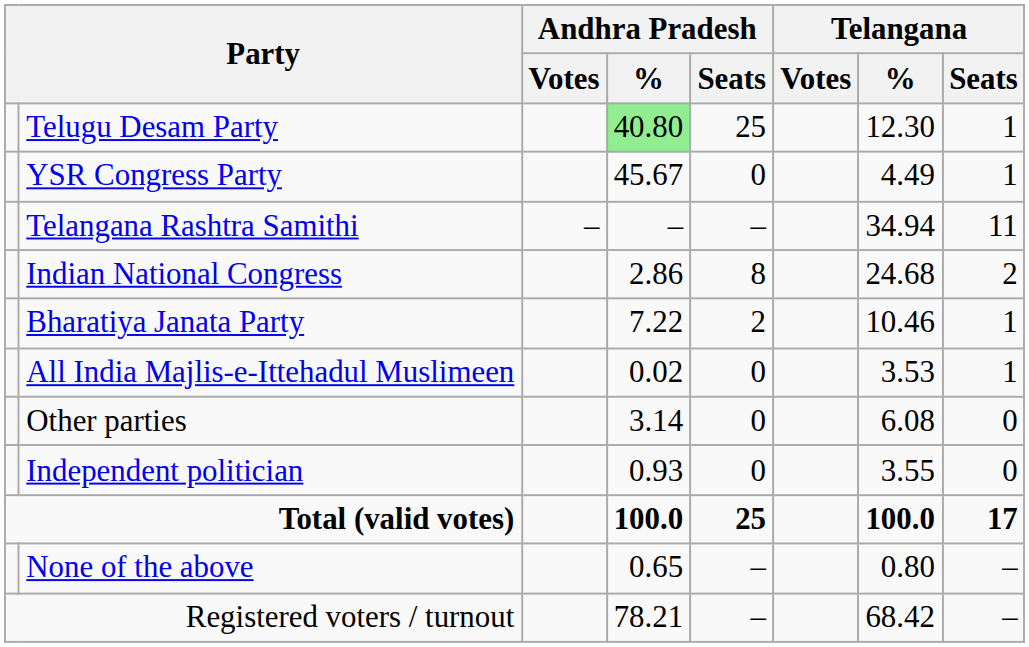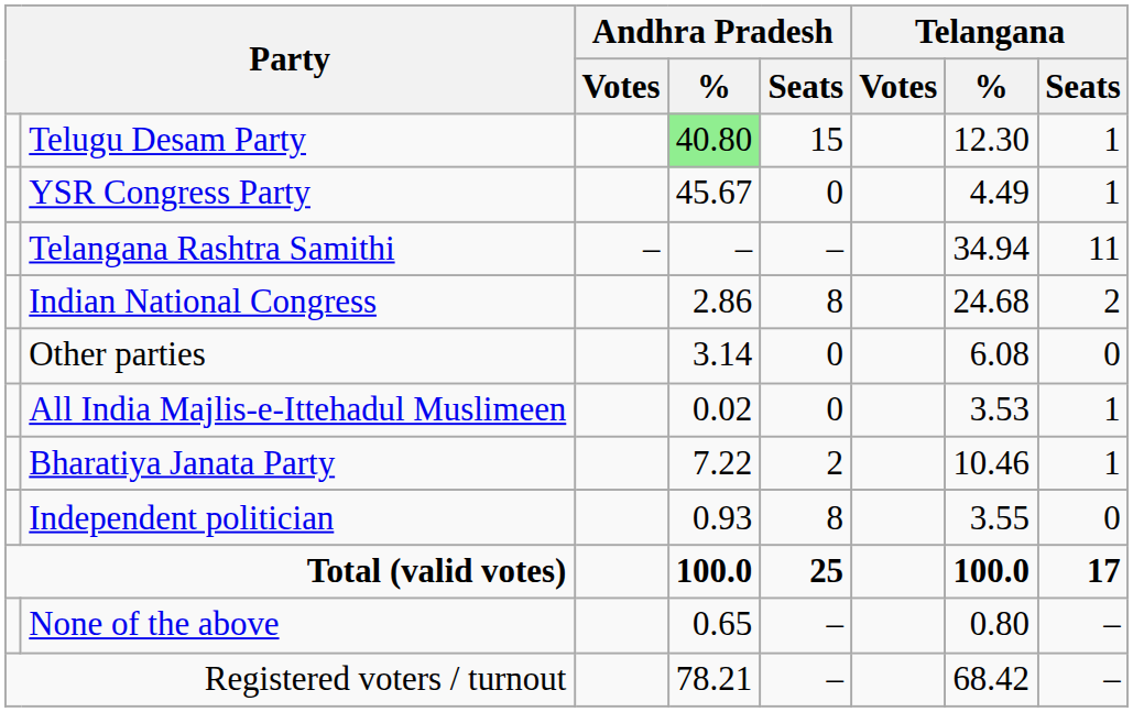Telugu Desam Party | Andhra Pradesh / Seats: 25 -> 15
rows swapped: Bharatiya Janata Party <-> Other parties
Independent politician | Andhra Pradesh / Seats: 0 -> 8
